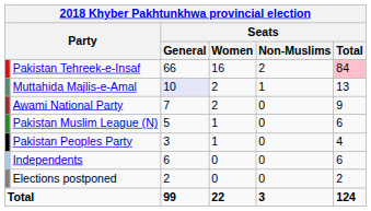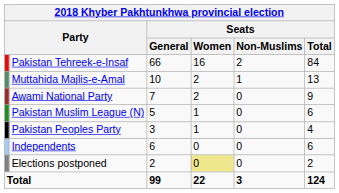Pakistan Tehreek-e-Insaf | Seats / Total: pink background -> no background
Muttahida Majlis-e-Amal | Seats / General: lavender background -> no background
Elections postponed | Seats / Women: no background -> khaki background
